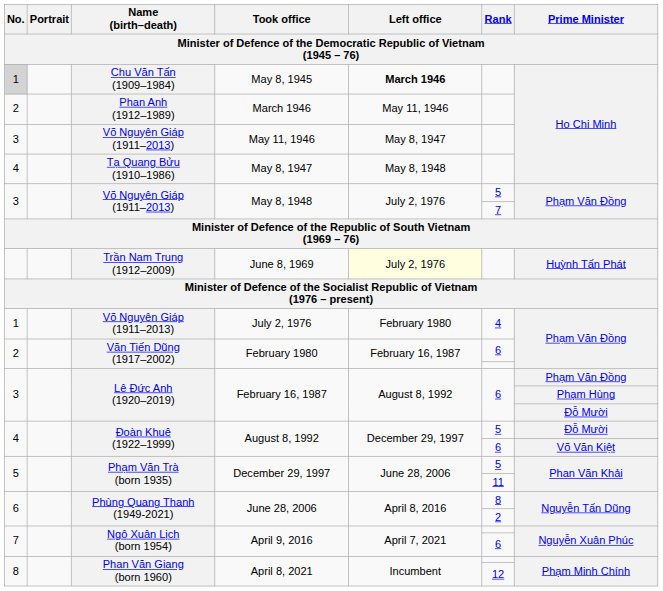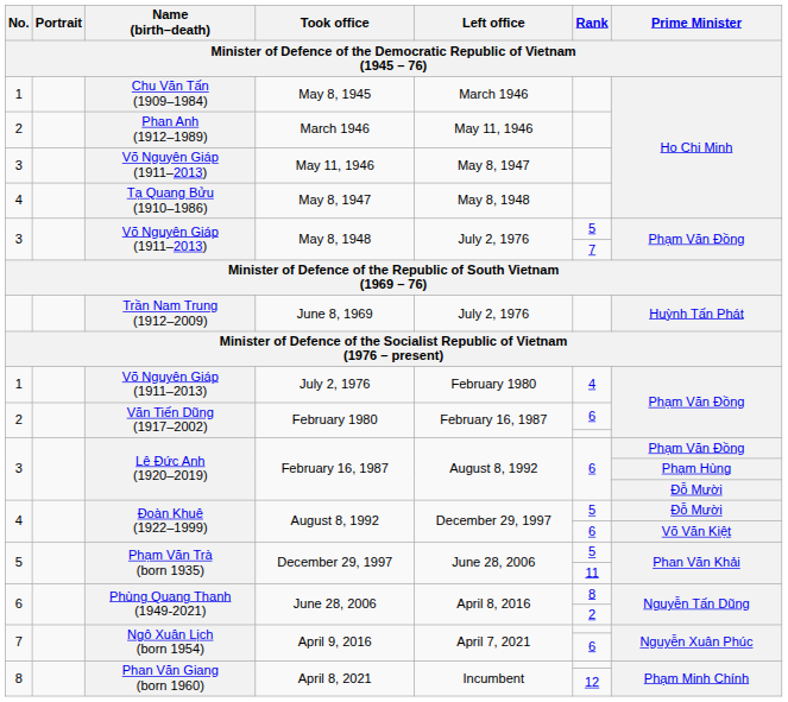May 8, 1945 | No.: lightgrey background -> no background
May 8, 1945 | Left office: bold -> normal
June 8, 1969 | Left office: lightyellow background -> no background
